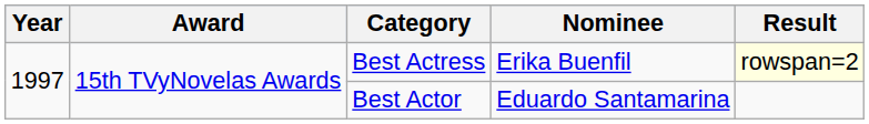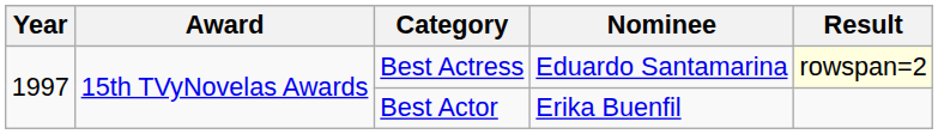Best Actress | Nominee: Erika Buenfil -> Eduardo Santamarina
Best Actor | Nominee: Eduardo Santamarina -> Erika Buenfil
